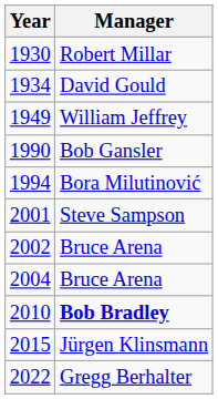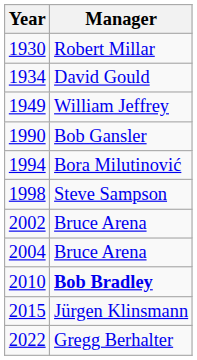row 7 | Year: 2001 -> 1998
